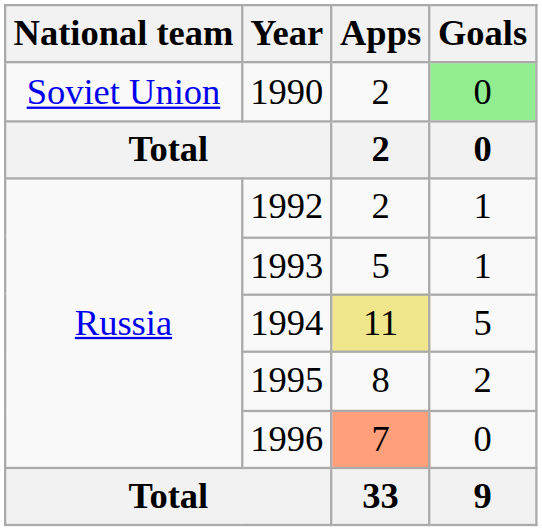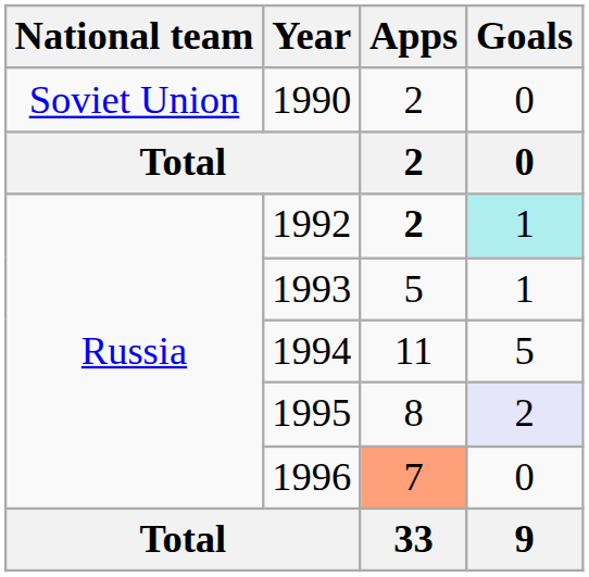1990 | Goals: lightgreen background -> no background
1992 | Apps: normal -> bold
1992 | Goals: no background -> paleturquoise background
1994 | Apps: khaki background -> no background
1995 | Goals: no background -> lavender background
